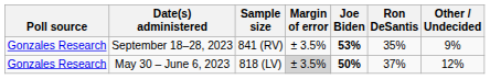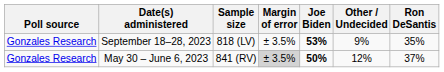columns swapped: Ron DeSantis <-> Other / Undecided
September 18–28, 2023 | Sample size: 841 (RV) -> 818 (LV)
May 30 – June 6, 2023 | Sample size: 818 (LV) -> 841 (RV)
